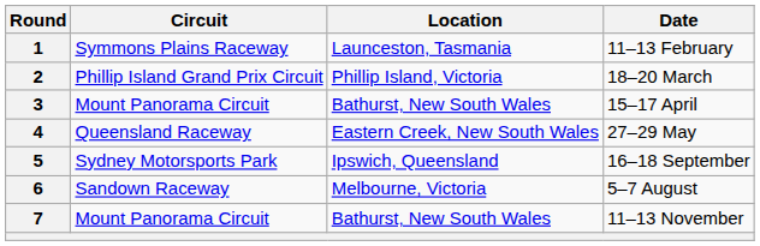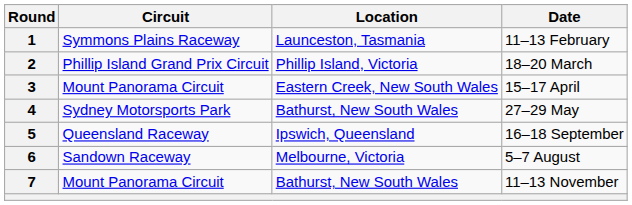3 | Location: Bathurst, New South Wales -> Eastern Creek, New South Wales
4 | Circuit: Queensland Raceway -> Sydney Motorsports Park
4 | Location: Eastern Creek, New South Wales -> Bathurst, New South Wales
5 | Circuit: Sydney Motorsports Park -> Queensland Raceway
